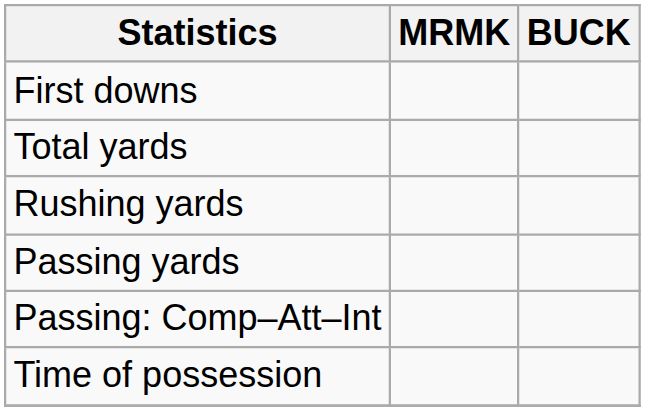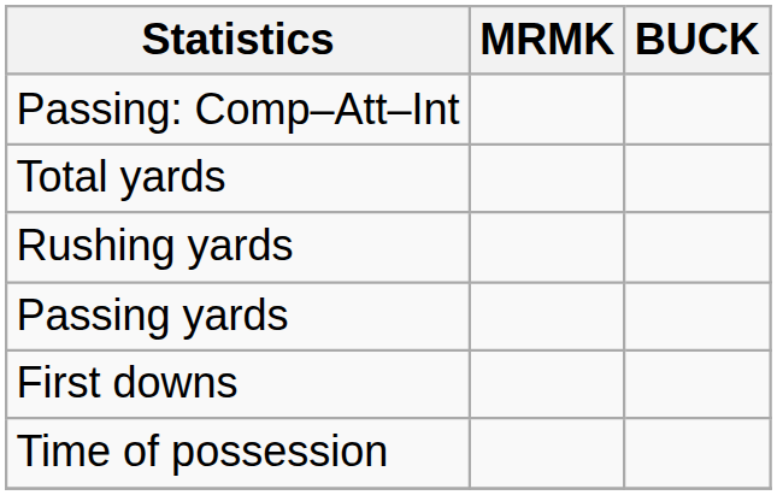rows swapped: First downs <-> Passing: Comp–Att–Int
